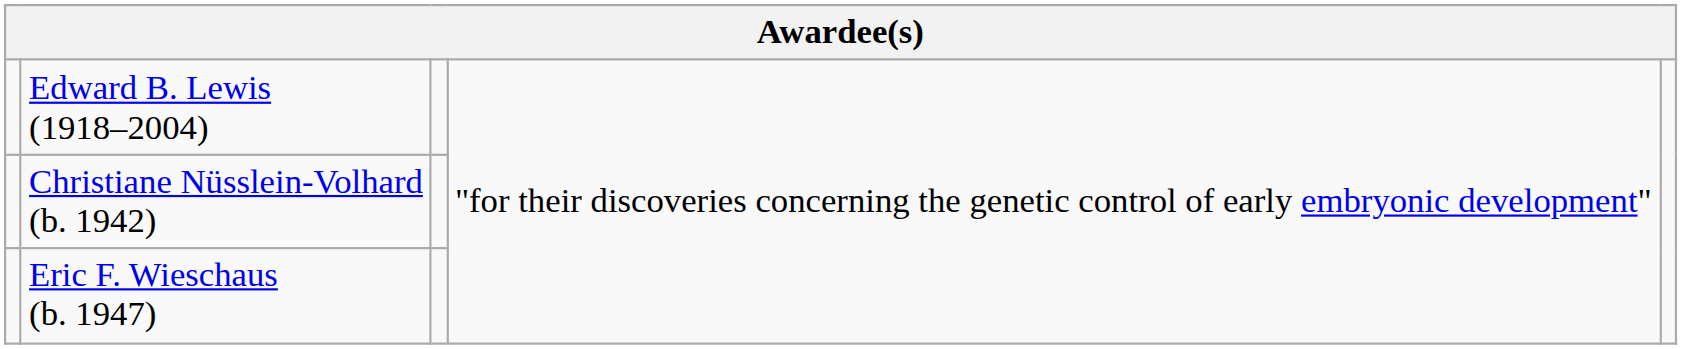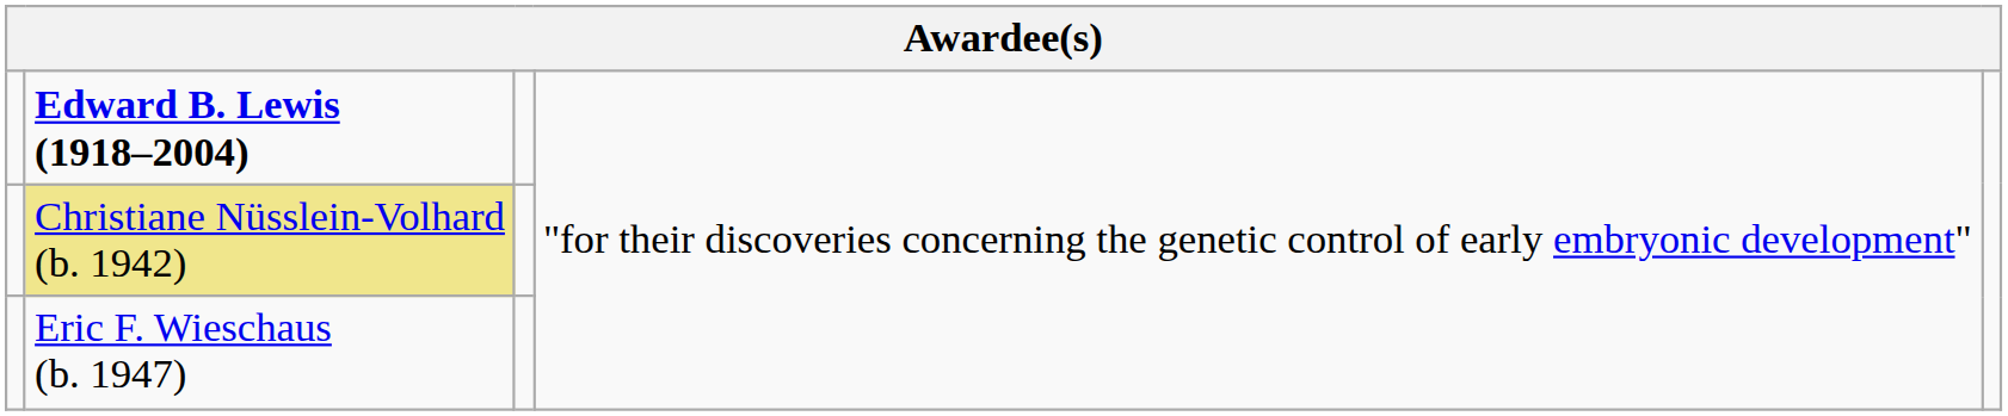Edward B. Lewis (1918–2004) | column 2: normal -> bold
Christiane Nüsslein-Volhard (b. 1942) | column 2: no background -> khaki background
